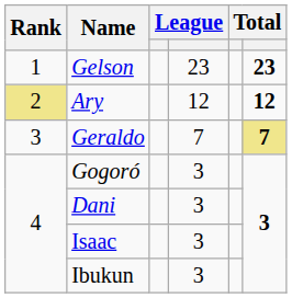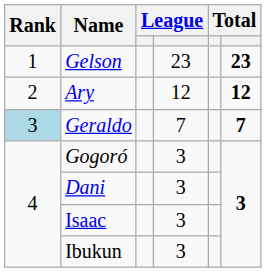Ary | Rank: khaki background -> no background
Geraldo | Rank: no background -> lightblue background
Geraldo | column 6: khaki background -> no background
